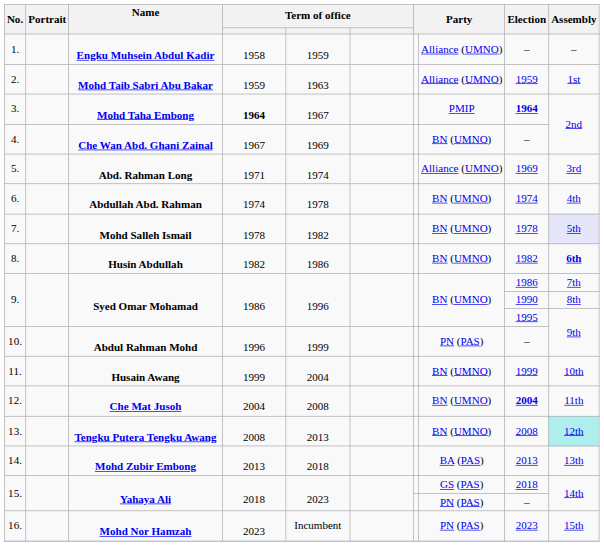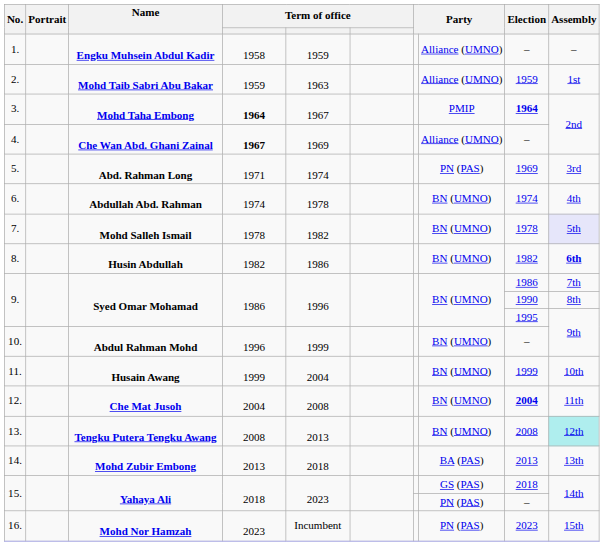4. | column 4: normal -> bold
4. | column 8: BN (UMNO) -> Alliance (UMNO)
5. | column 8: Alliance (UMNO) -> PN (PAS)
10. | column 8: PN (PAS) -> BN (UMNO)
